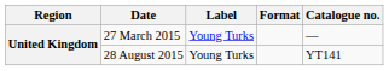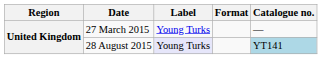28 August 2015 | Label: no background -> lavender background
28 August 2015 | Catalogue no.: no background -> lightblue background
